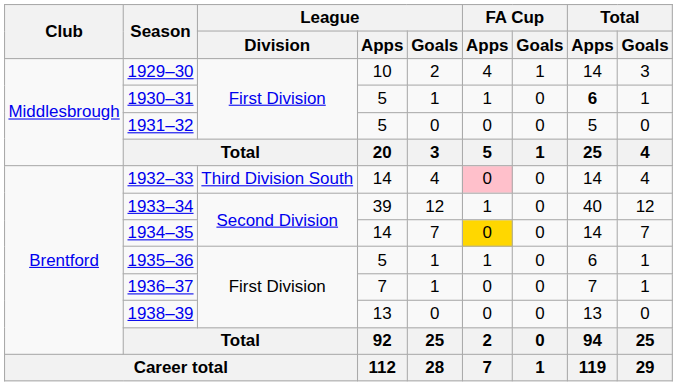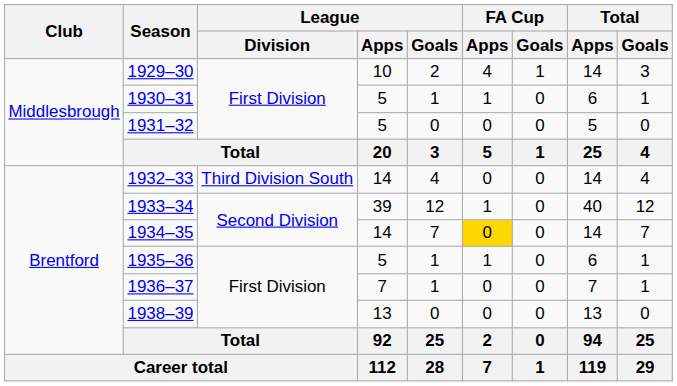1930–31 | Total / Apps: bold -> normal
1932–33 | FA Cup / Apps: pink background -> no background
